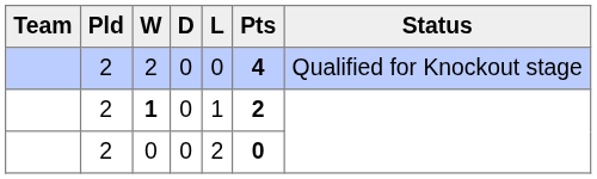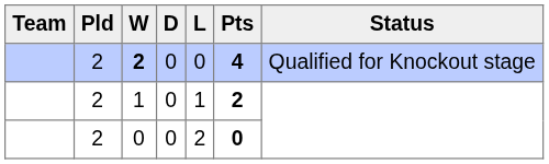row 2 | W: normal -> bold
row 3 | W: bold -> normal
